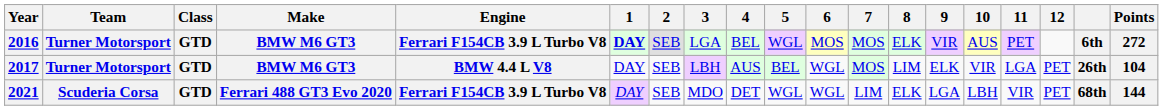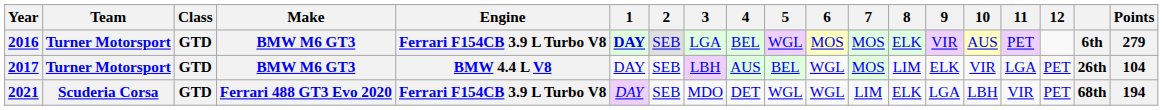2016 | Points: 272 -> 279
2021 | Points: 144 -> 194
